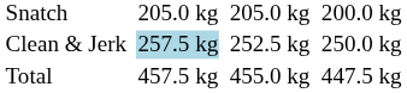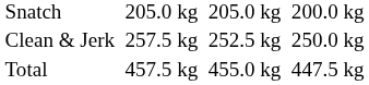Clean & Jerk | column 2: lightblue background -> no background
